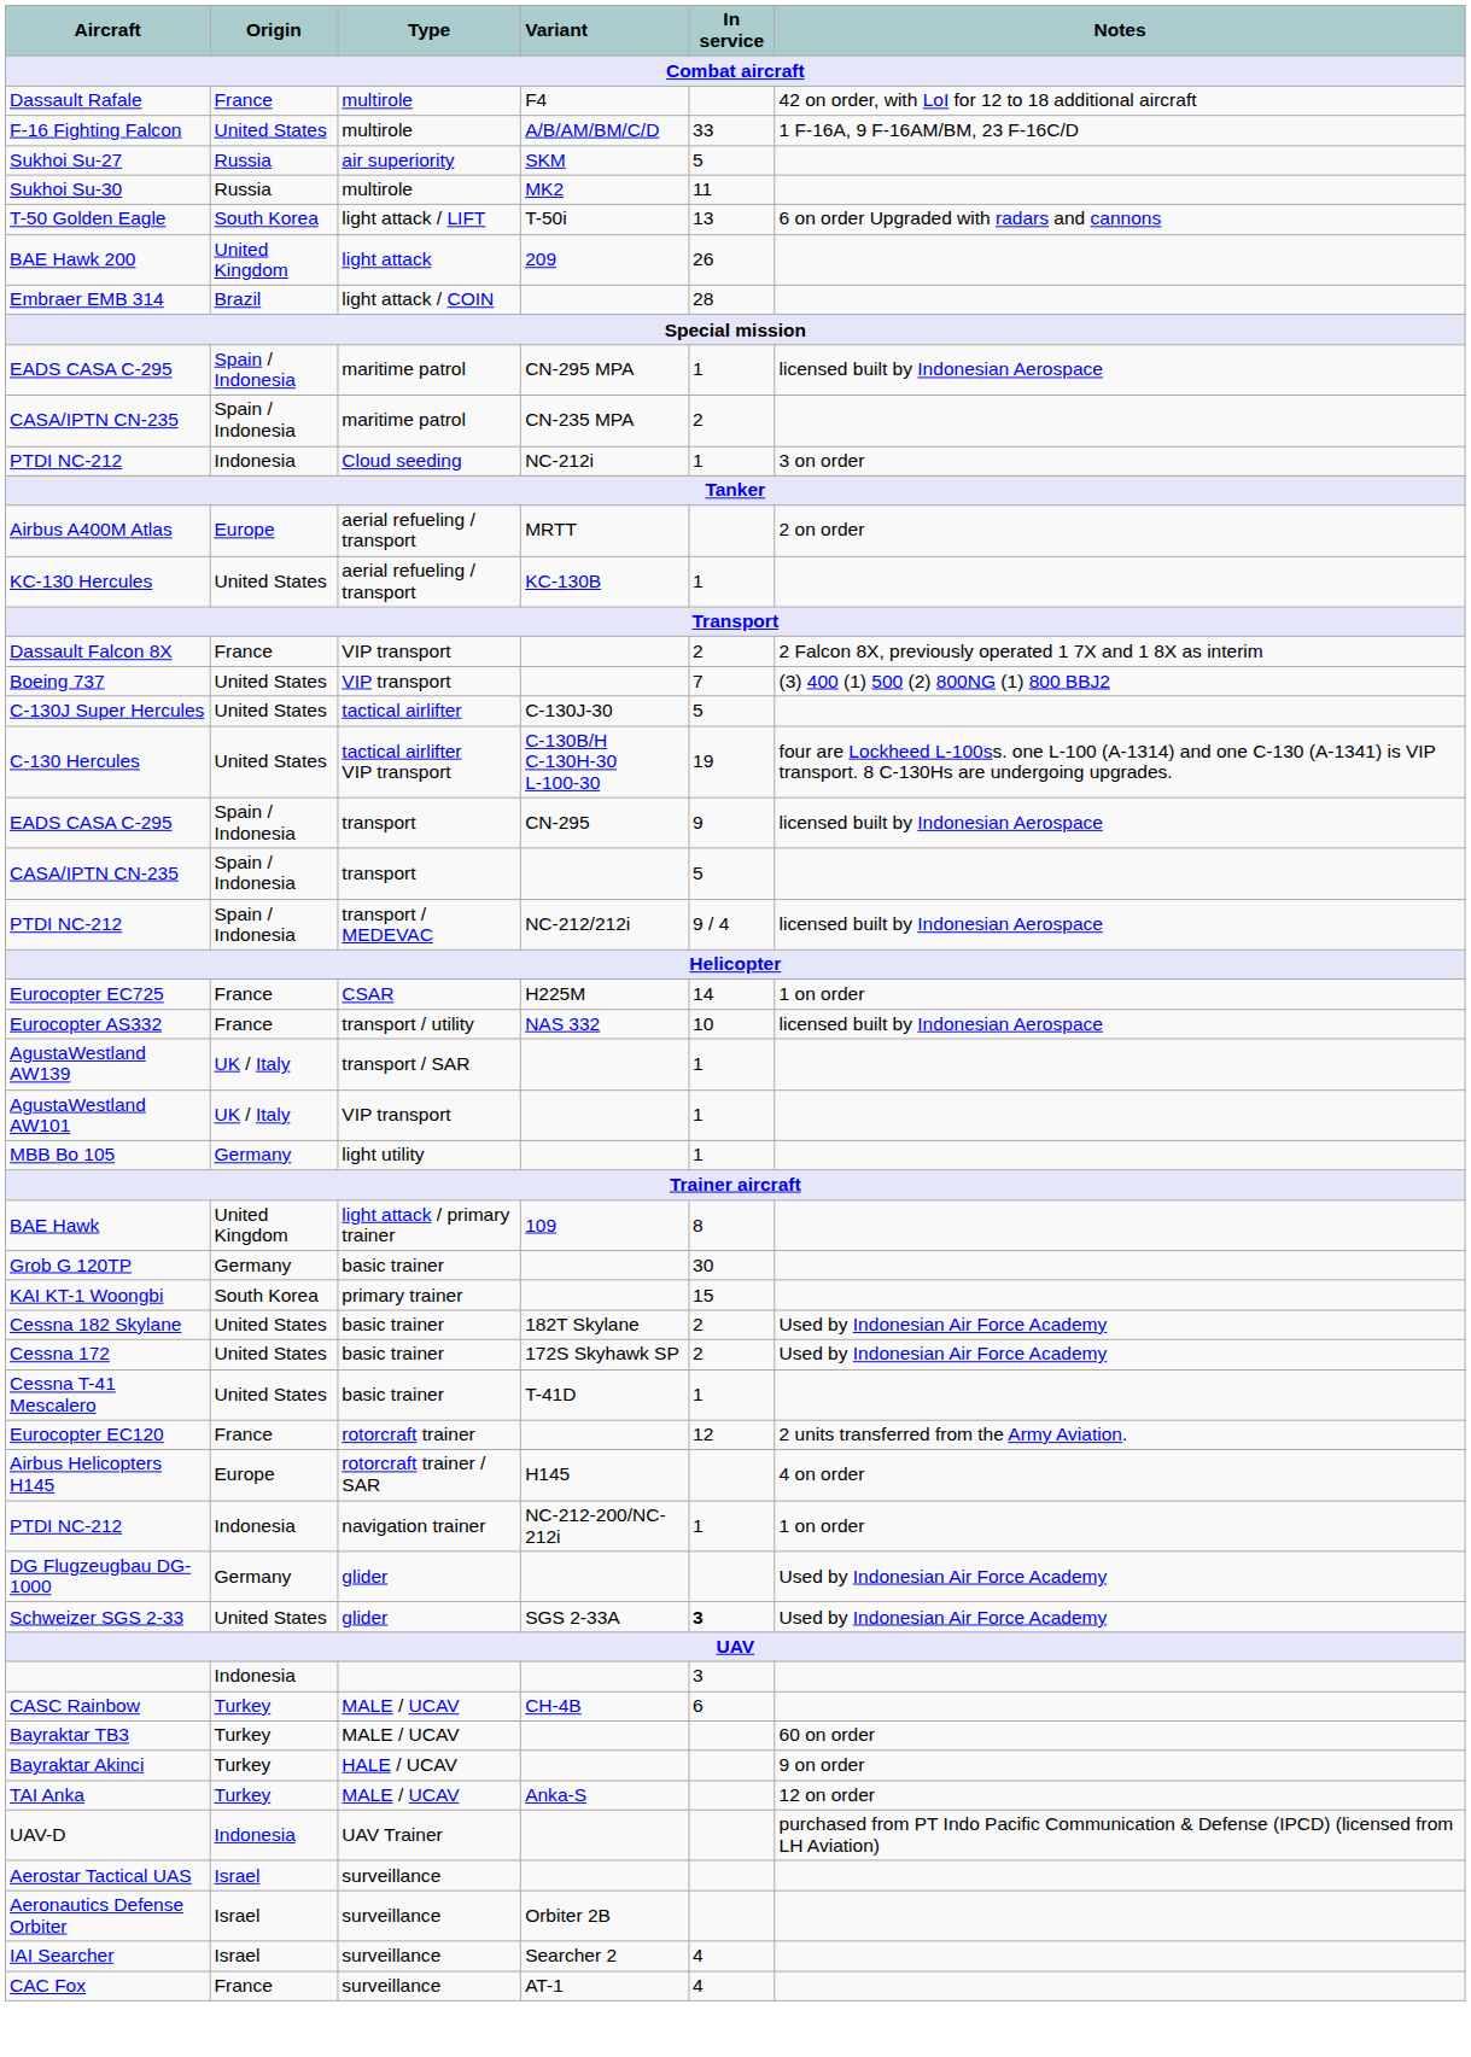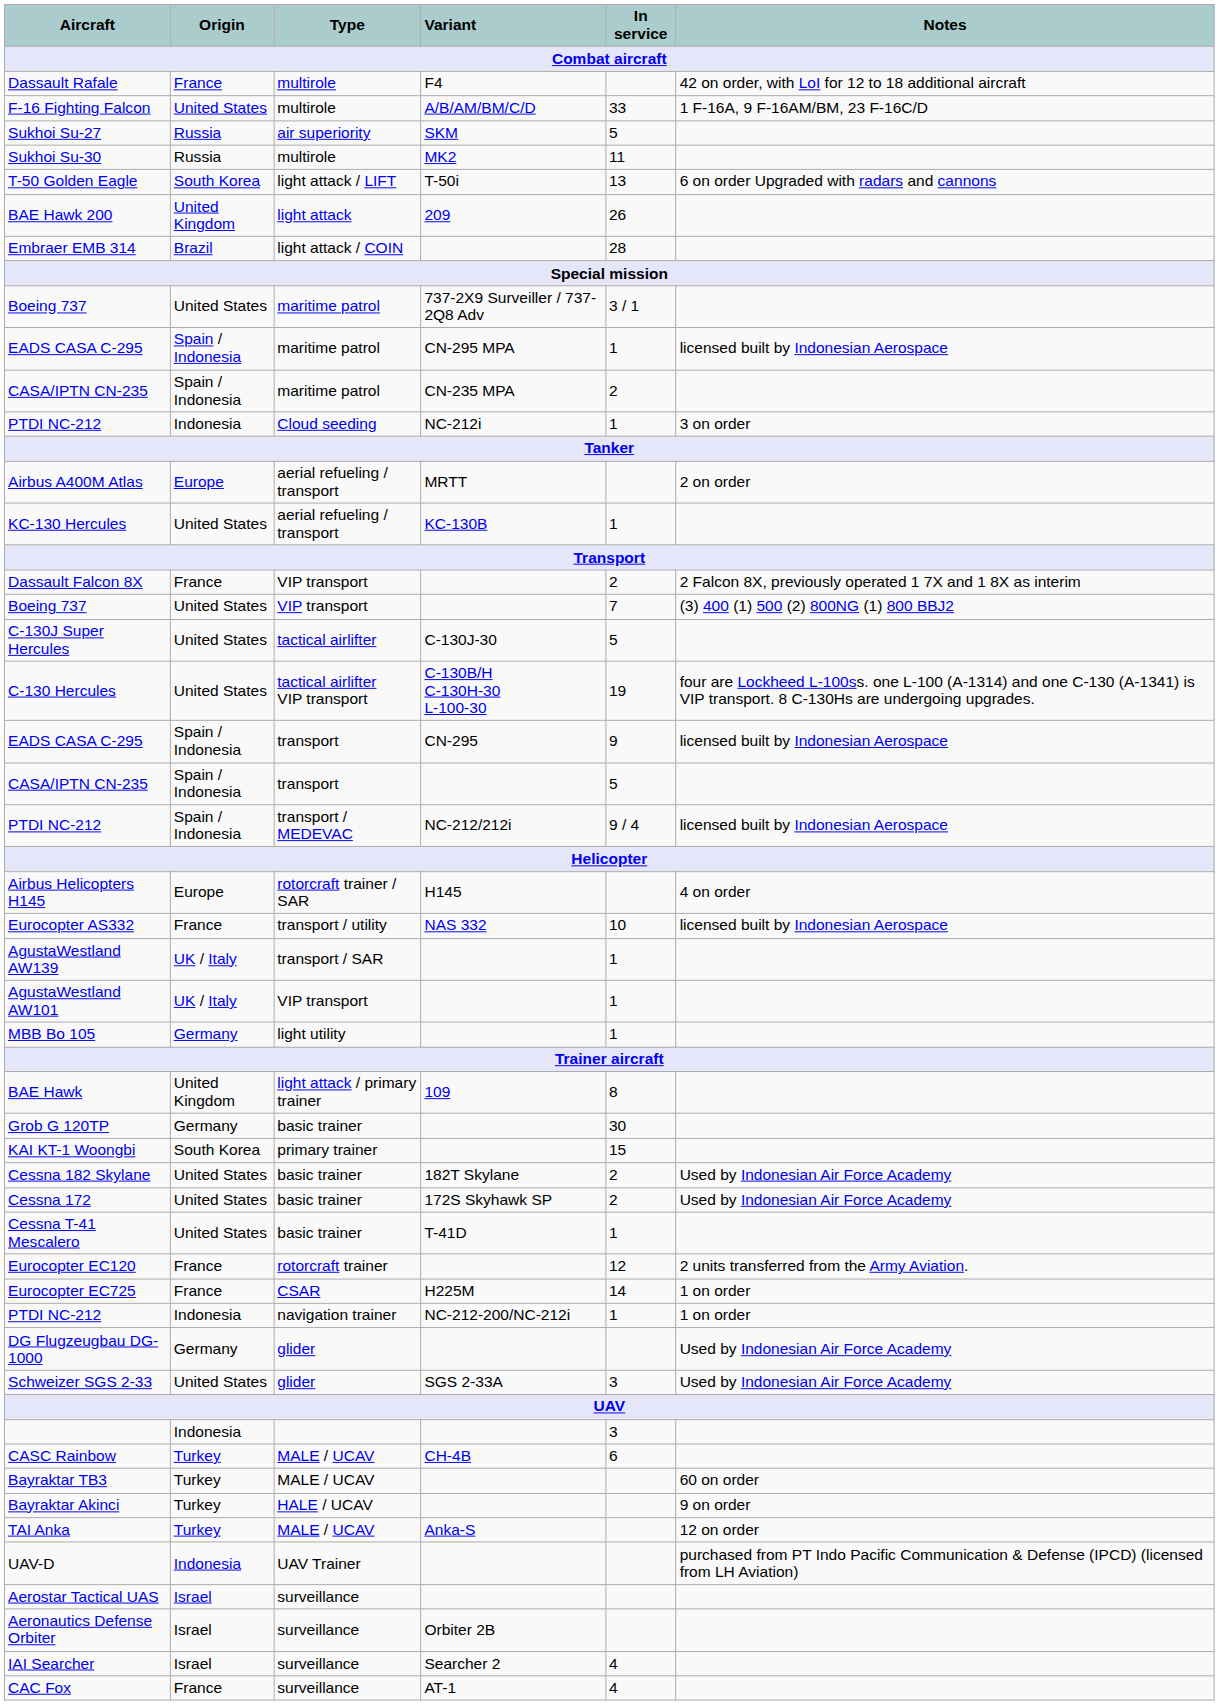+ row: Boeing 737 | United States | maritime patrol | 737-2X9 Surveiller / 737-2Q8 Adv | 3 / 1
rows swapped: Eurocopter EC725 <-> Airbus Helicopters H145
Schweizer SGS 2-33 | In service: bold -> normal
